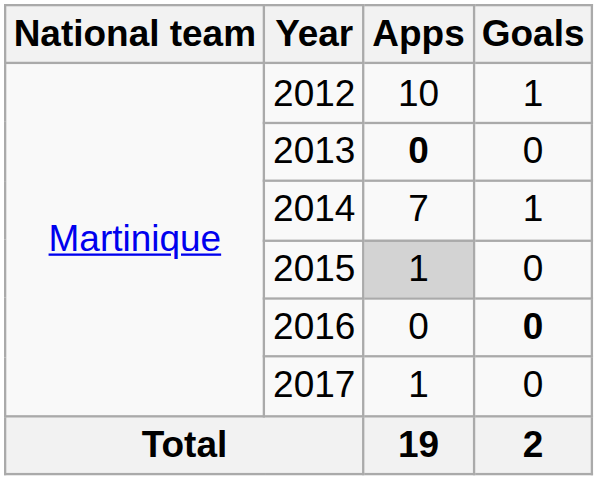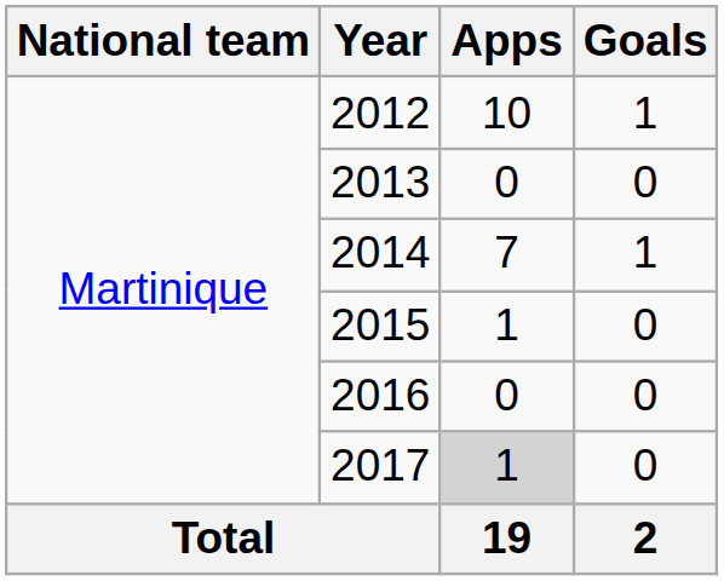2013 | Apps: bold -> normal
2015 | Apps: lightgrey background -> no background
2016 | Goals: bold -> normal
2017 | Apps: no background -> lightgrey background
